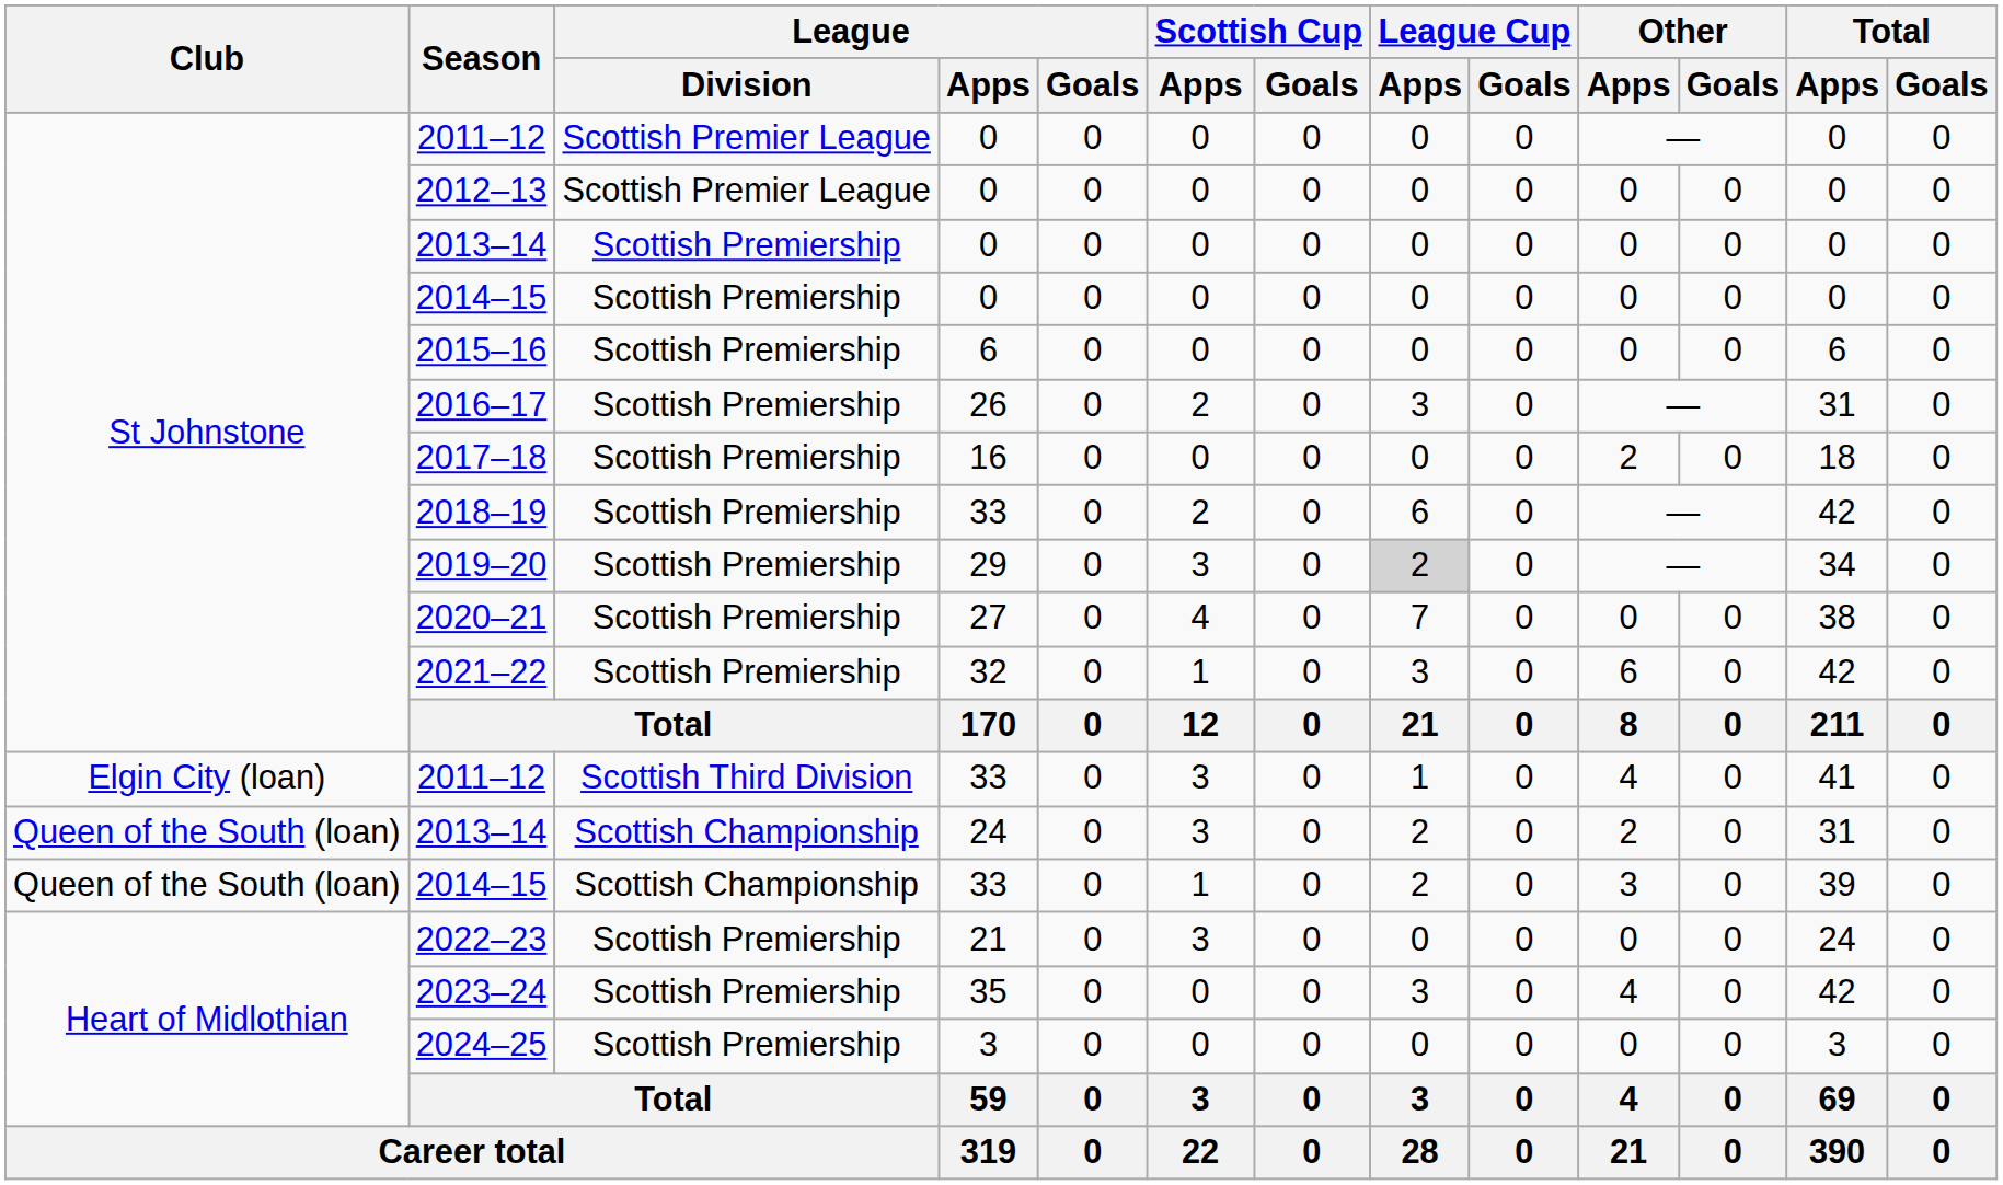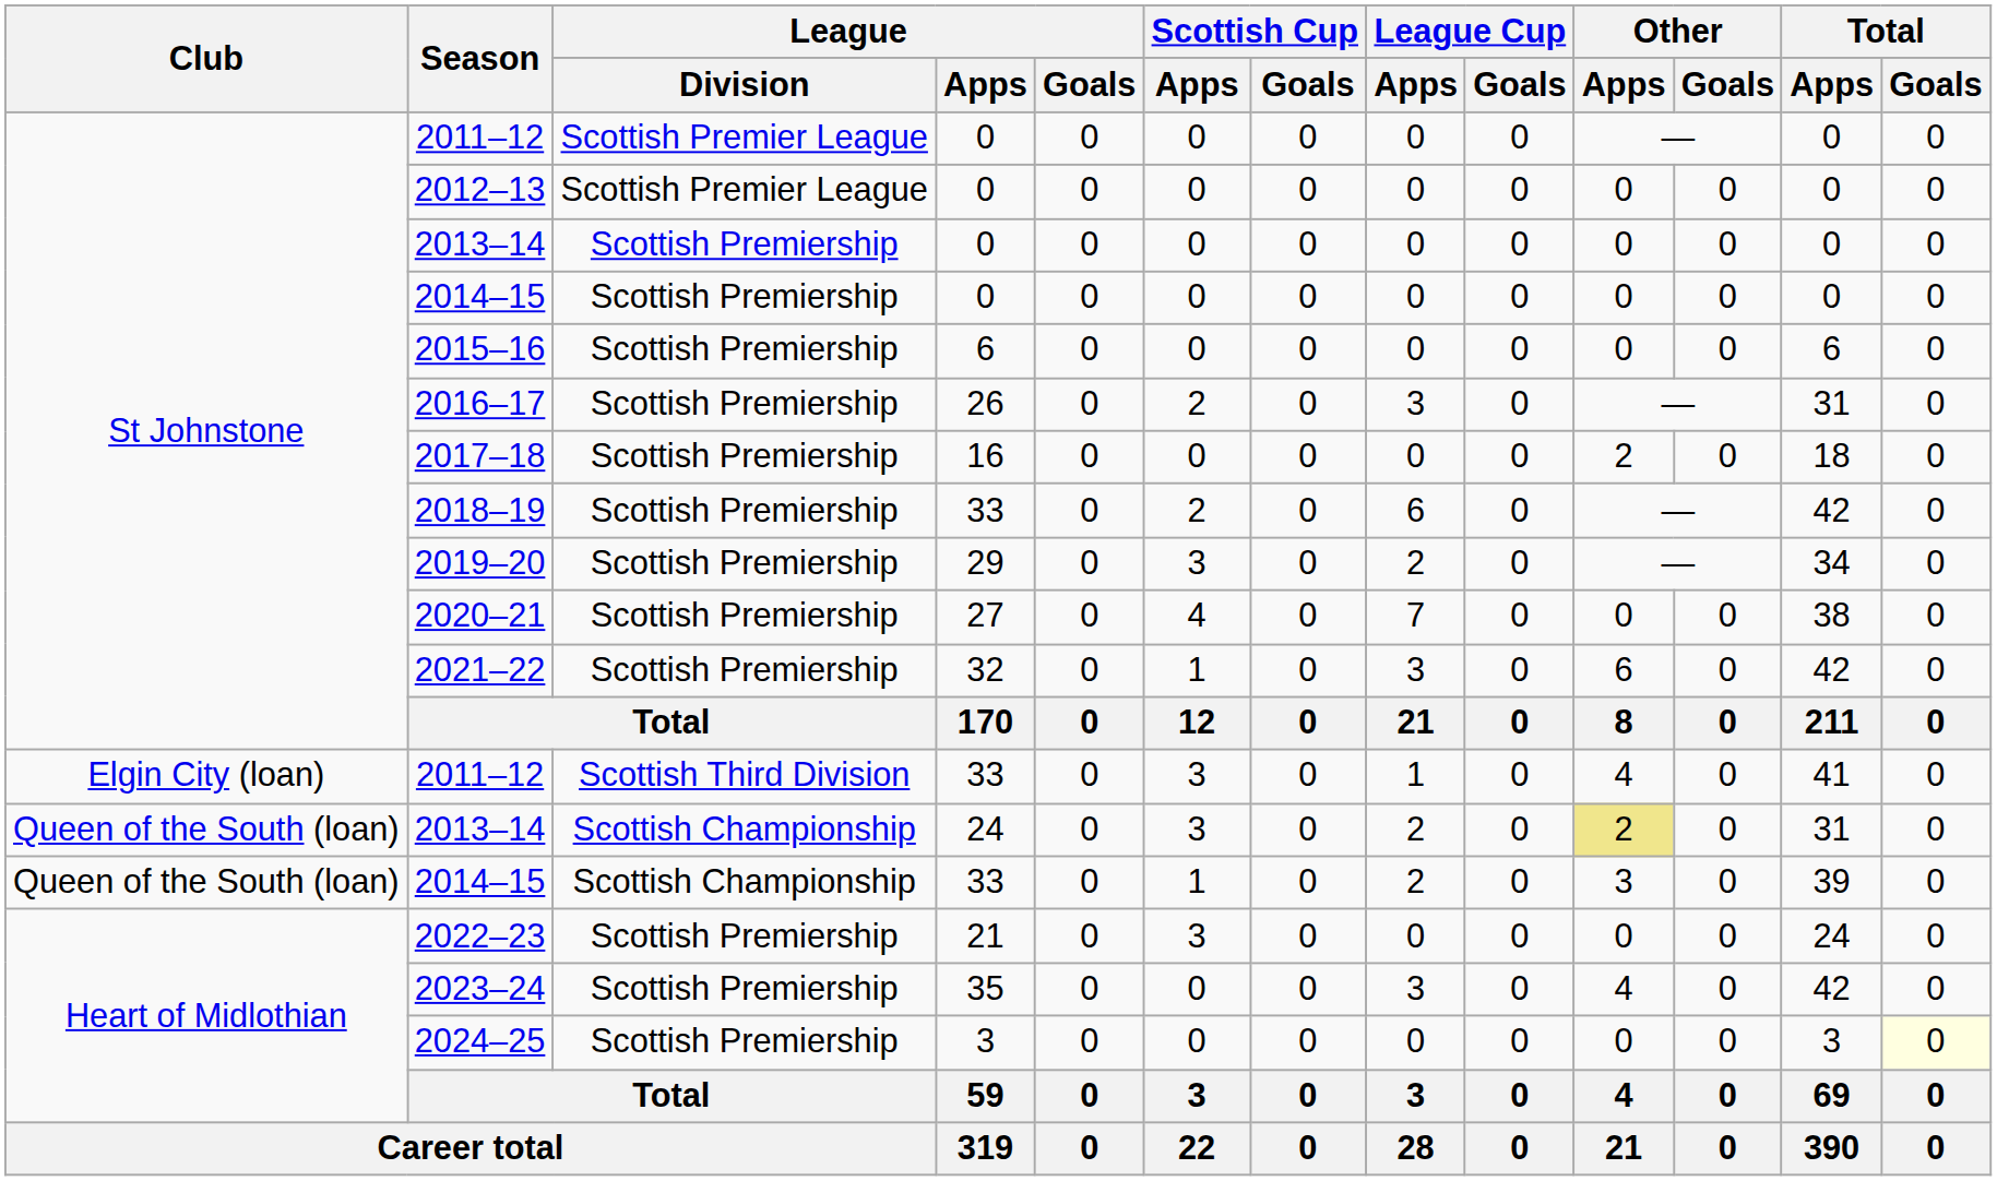2019–20 | League Cup / Apps: lightgrey background -> no background
2013–14 / 24 | Other / Apps: no background -> khaki background
2024–25 | Total / Goals: no background -> lightyellow background
